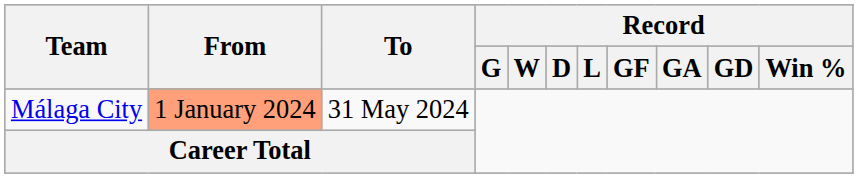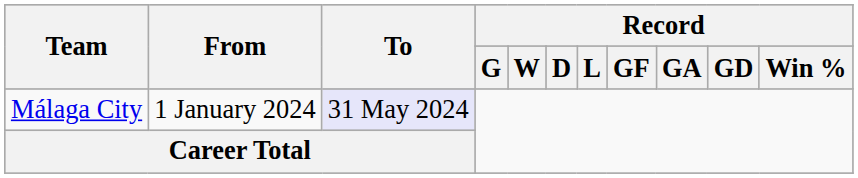Málaga City | From: lightsalmon background -> no background
Málaga City | To: no background -> lavender background
